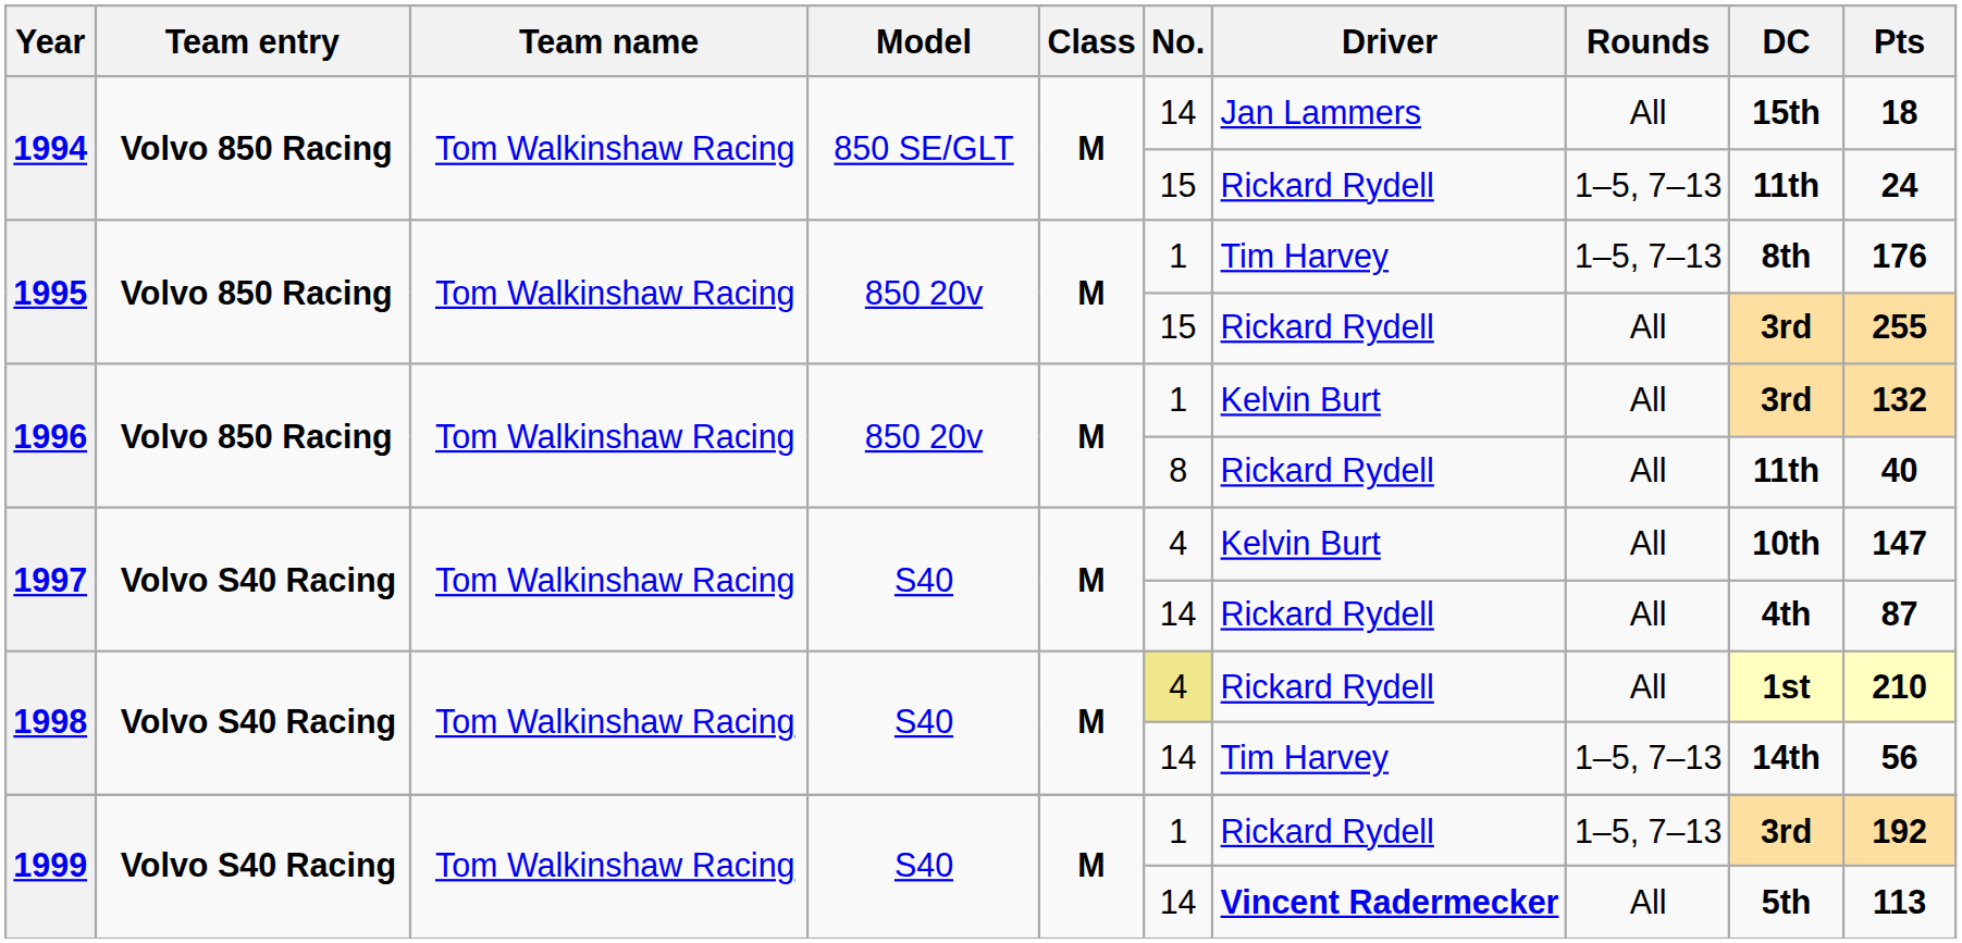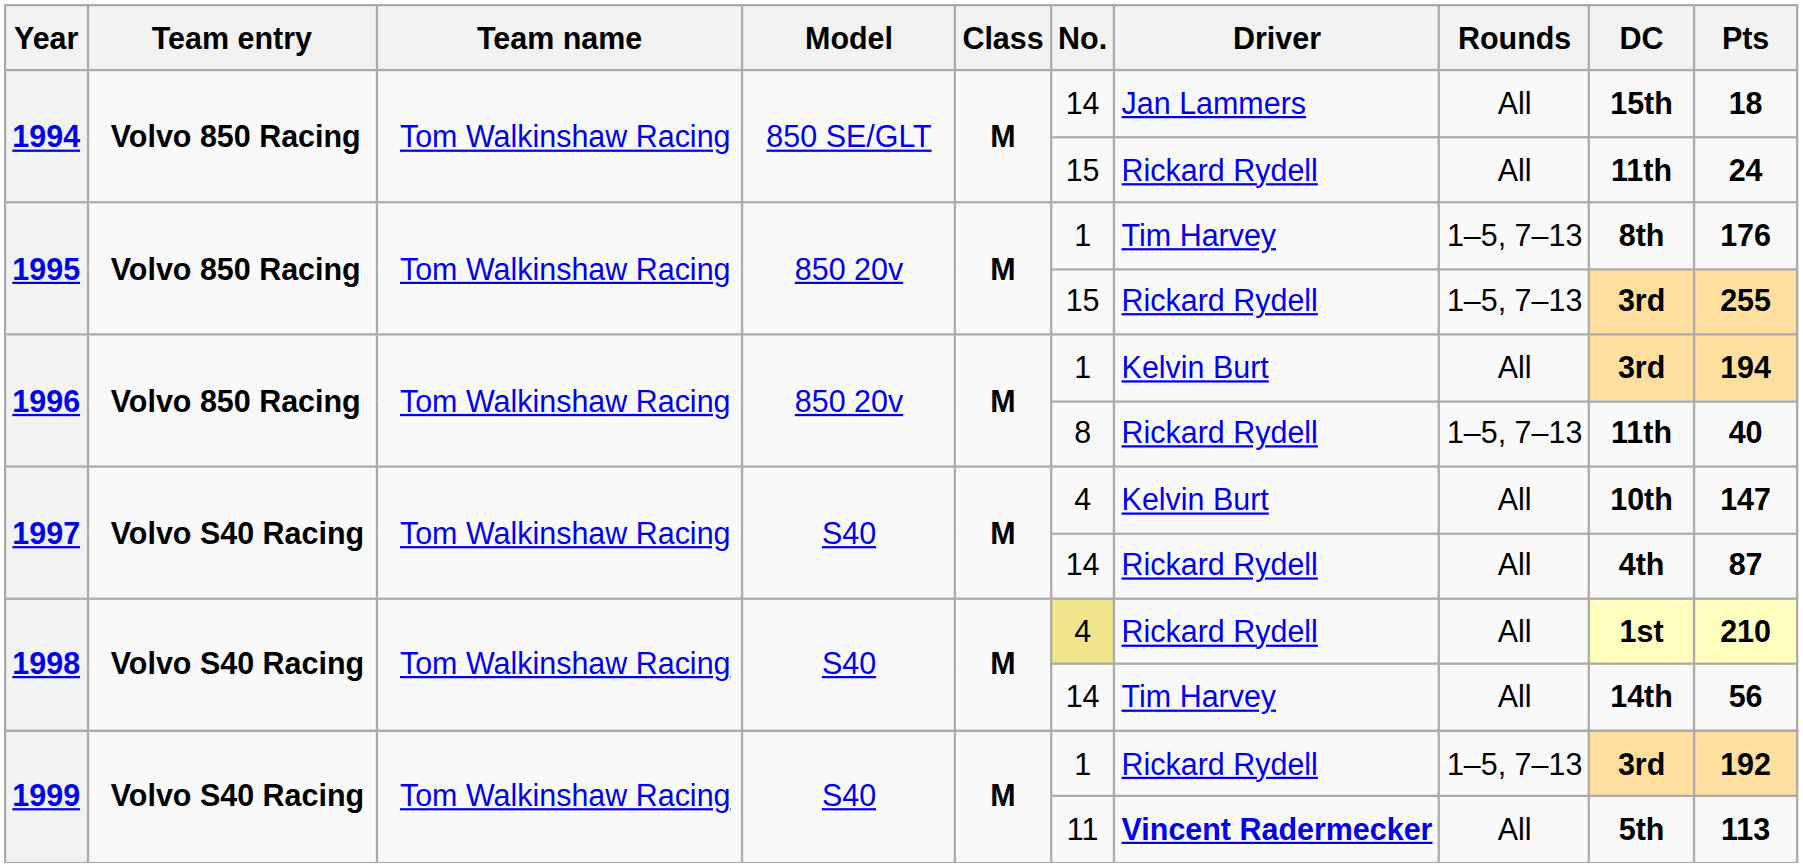row 3 | Rounds: 1–5, 7–13 -> All
row 5 | Rounds: All -> 1–5, 7–13
row 6 | Pts: 132 -> 194
row 7 | Rounds: All -> 1–5, 7–13
row 11 | Rounds: 1–5, 7–13 -> All
row 13 | No.: 14 -> 11
